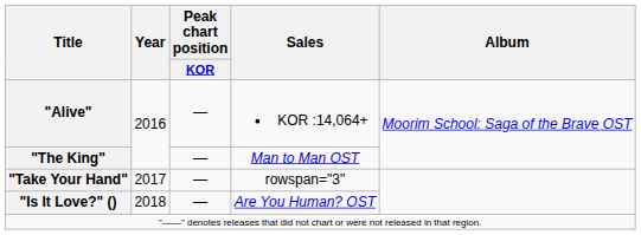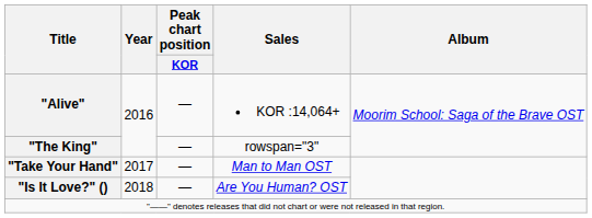"The King" | Sales: Man to Man OST -> rowspan="3"
"Take Your Hand" | Sales: rowspan="3" -> Man to Man OST
